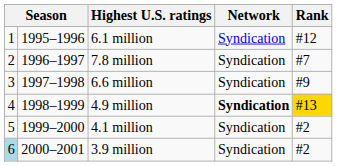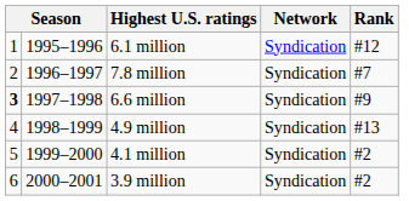6.6 million | column 1: normal -> bold
4.9 million | Network: bold -> normal
4.9 million | Rank: gold background -> no background
3.9 million | column 1: lightblue background -> no background
